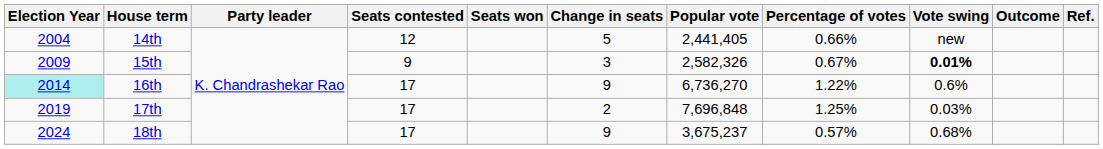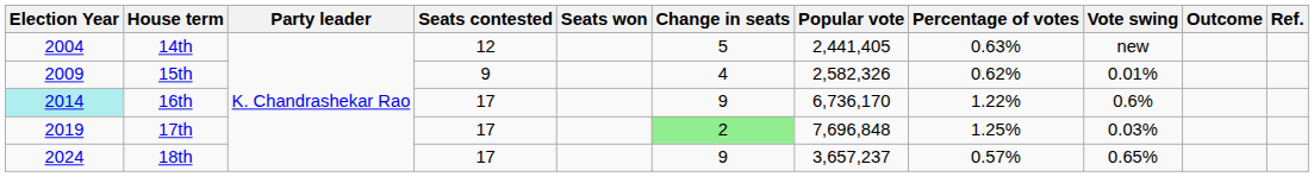14th | Percentage of votes: 0.66% -> 0.63%
15th | Change in seats: 3 -> 4
15th | Percentage of votes: 0.67% -> 0.62%
15th | Vote swing: bold -> normal
16th | Popular vote: 6,736,270 -> 6,736,170
17th | Change in seats: no background -> lightgreen background
18th | Popular vote: 3,675,237 -> 3,657,237
18th | Vote swing: 0.68% -> 0.65%
